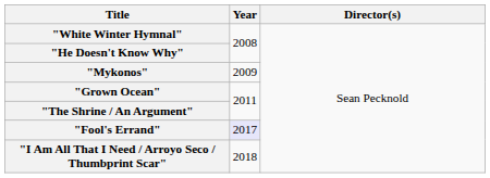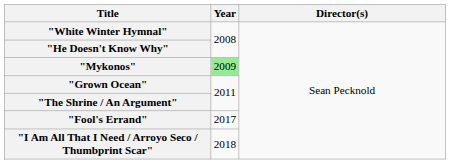"Mykonos" | Year: no background -> lightgreen background
"Fool's Errand" | Year: lavender background -> no background
